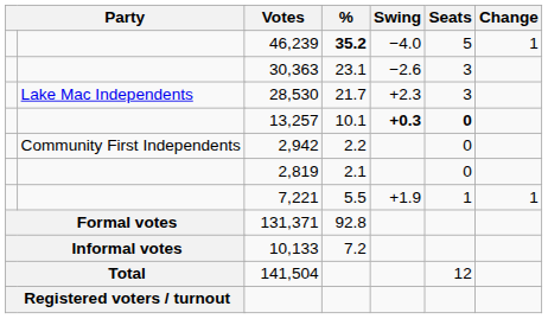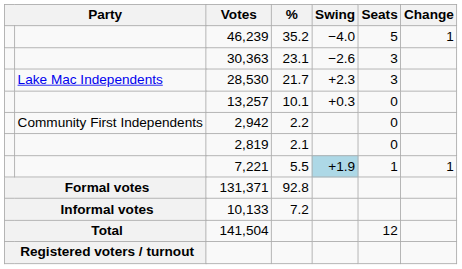46,239 | %: bold -> normal
13,257 | Swing: bold -> normal
13,257 | Seats: bold -> normal
7,221 | Swing: no background -> lightblue background
